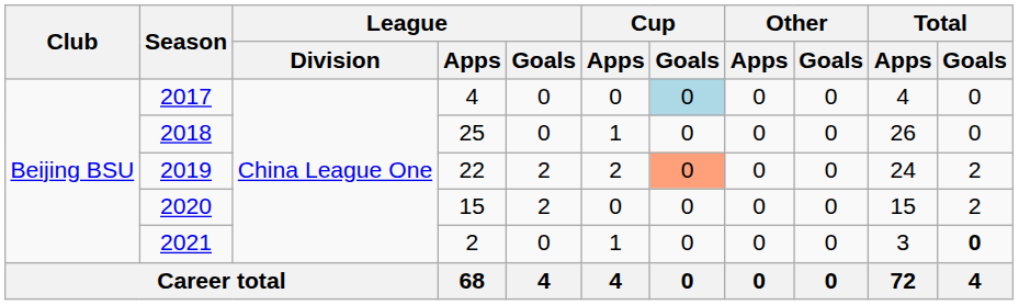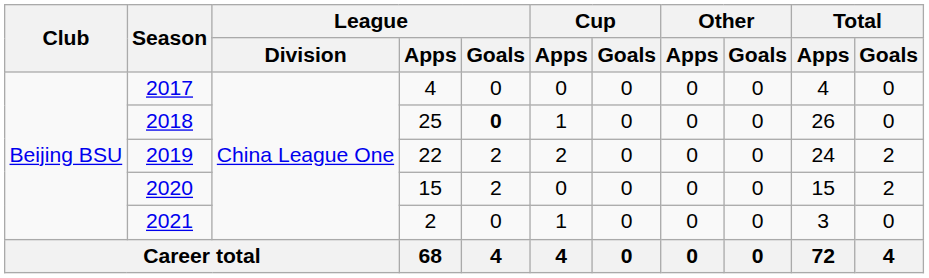2017 | Cup / Goals: lightblue background -> no background
2018 | League / Goals: normal -> bold
2019 | Cup / Goals: lightsalmon background -> no background
2021 | Total / Goals: bold -> normal
